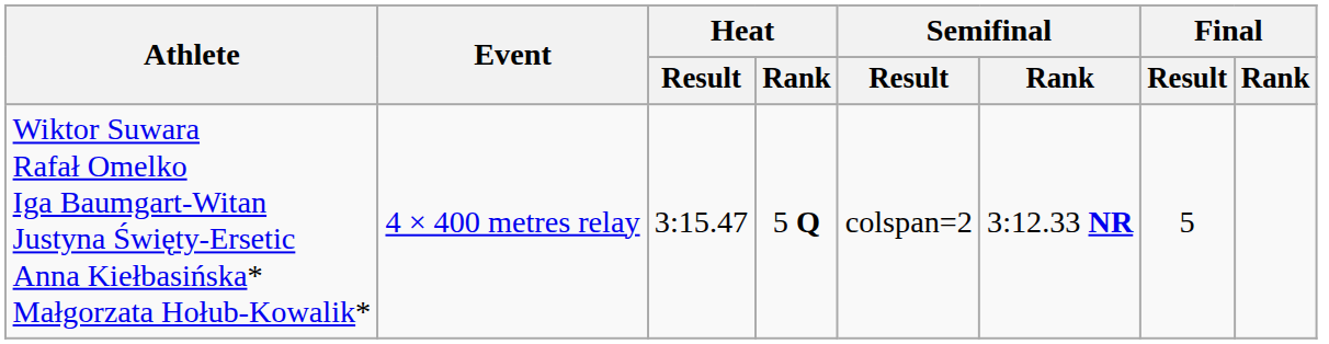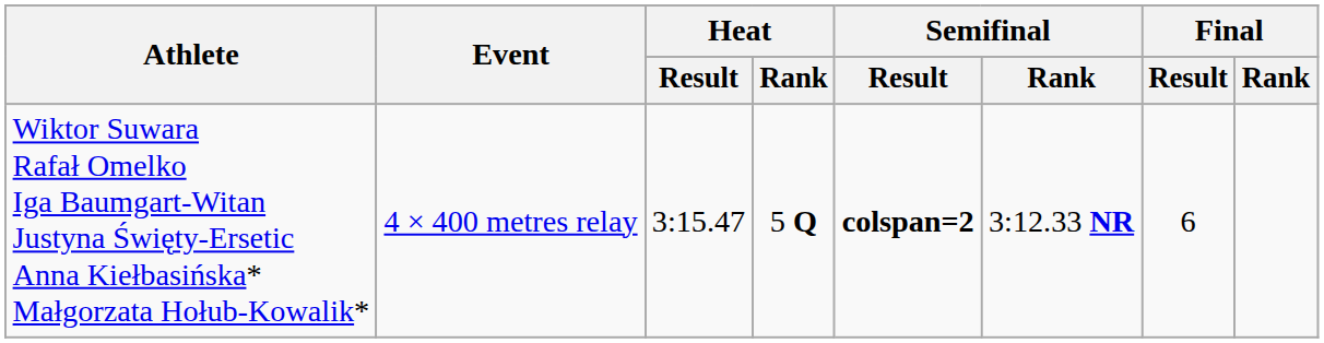row 3 | Semifinal / Result: normal -> bold
row 3 | Final / Result: 5 -> 6
